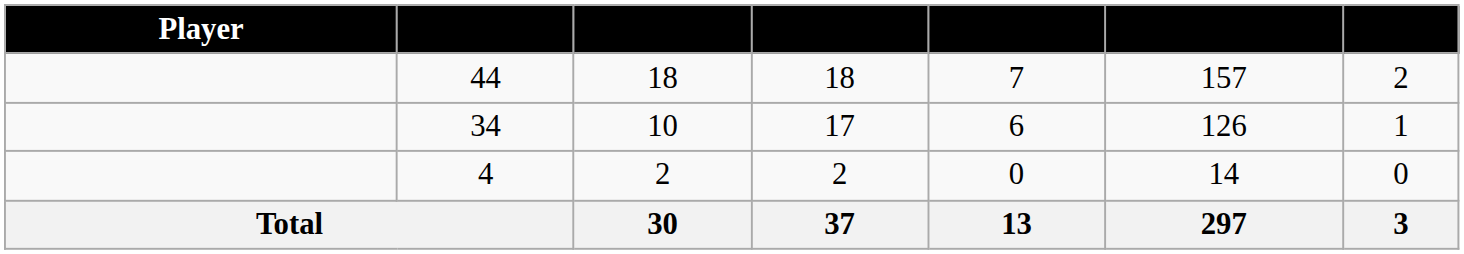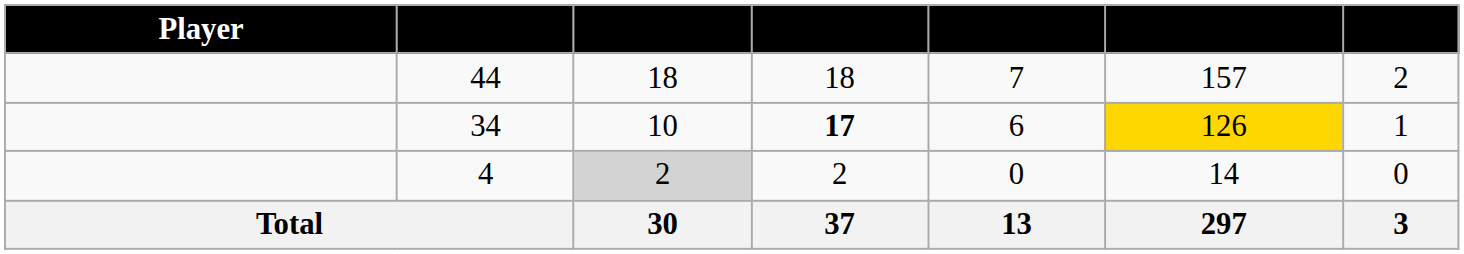34 | column 4: normal -> bold
34 | column 6: no background -> gold background
4 | column 3: no background -> lightgrey background
